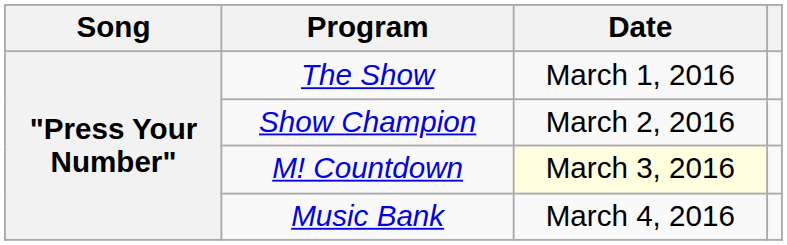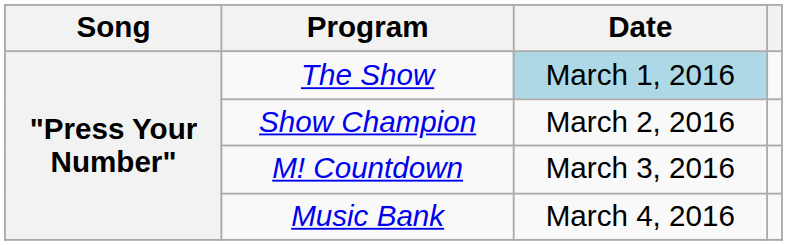The Show | Date: no background -> lightblue background
M! Countdown | Date: lightyellow background -> no background
